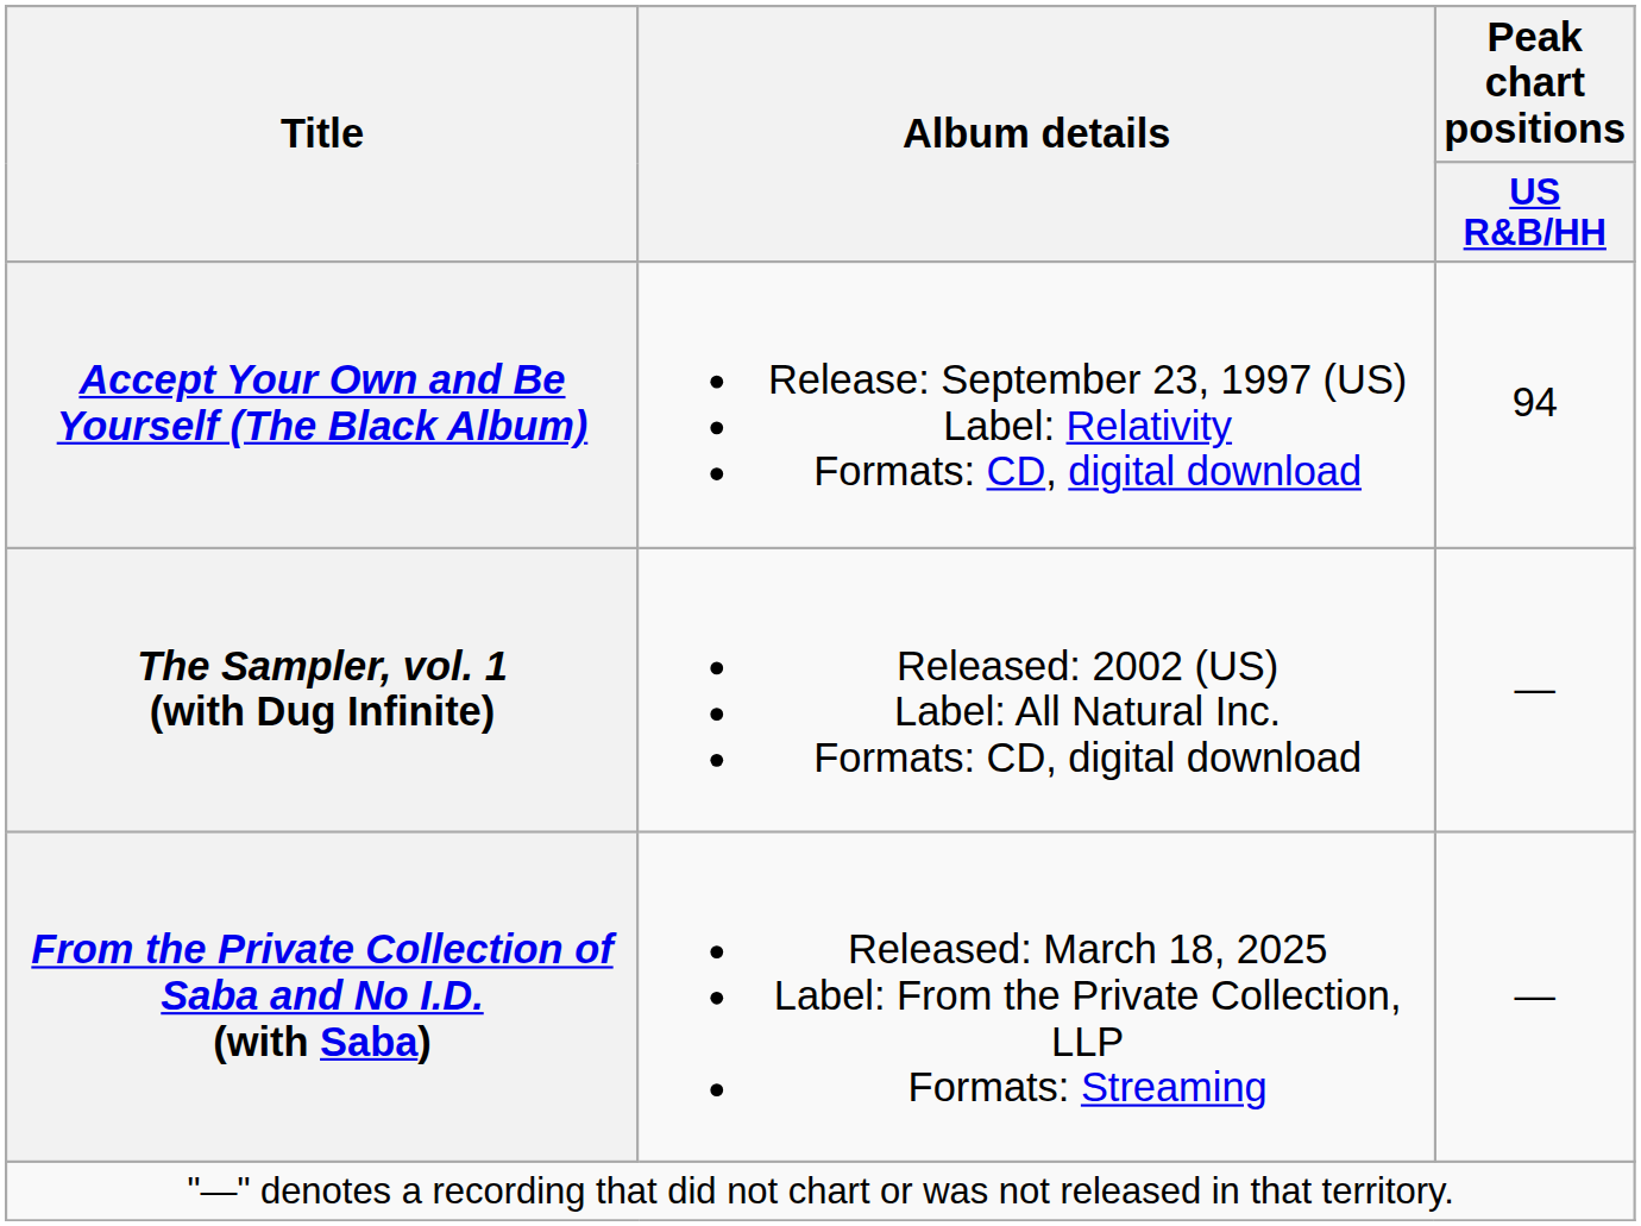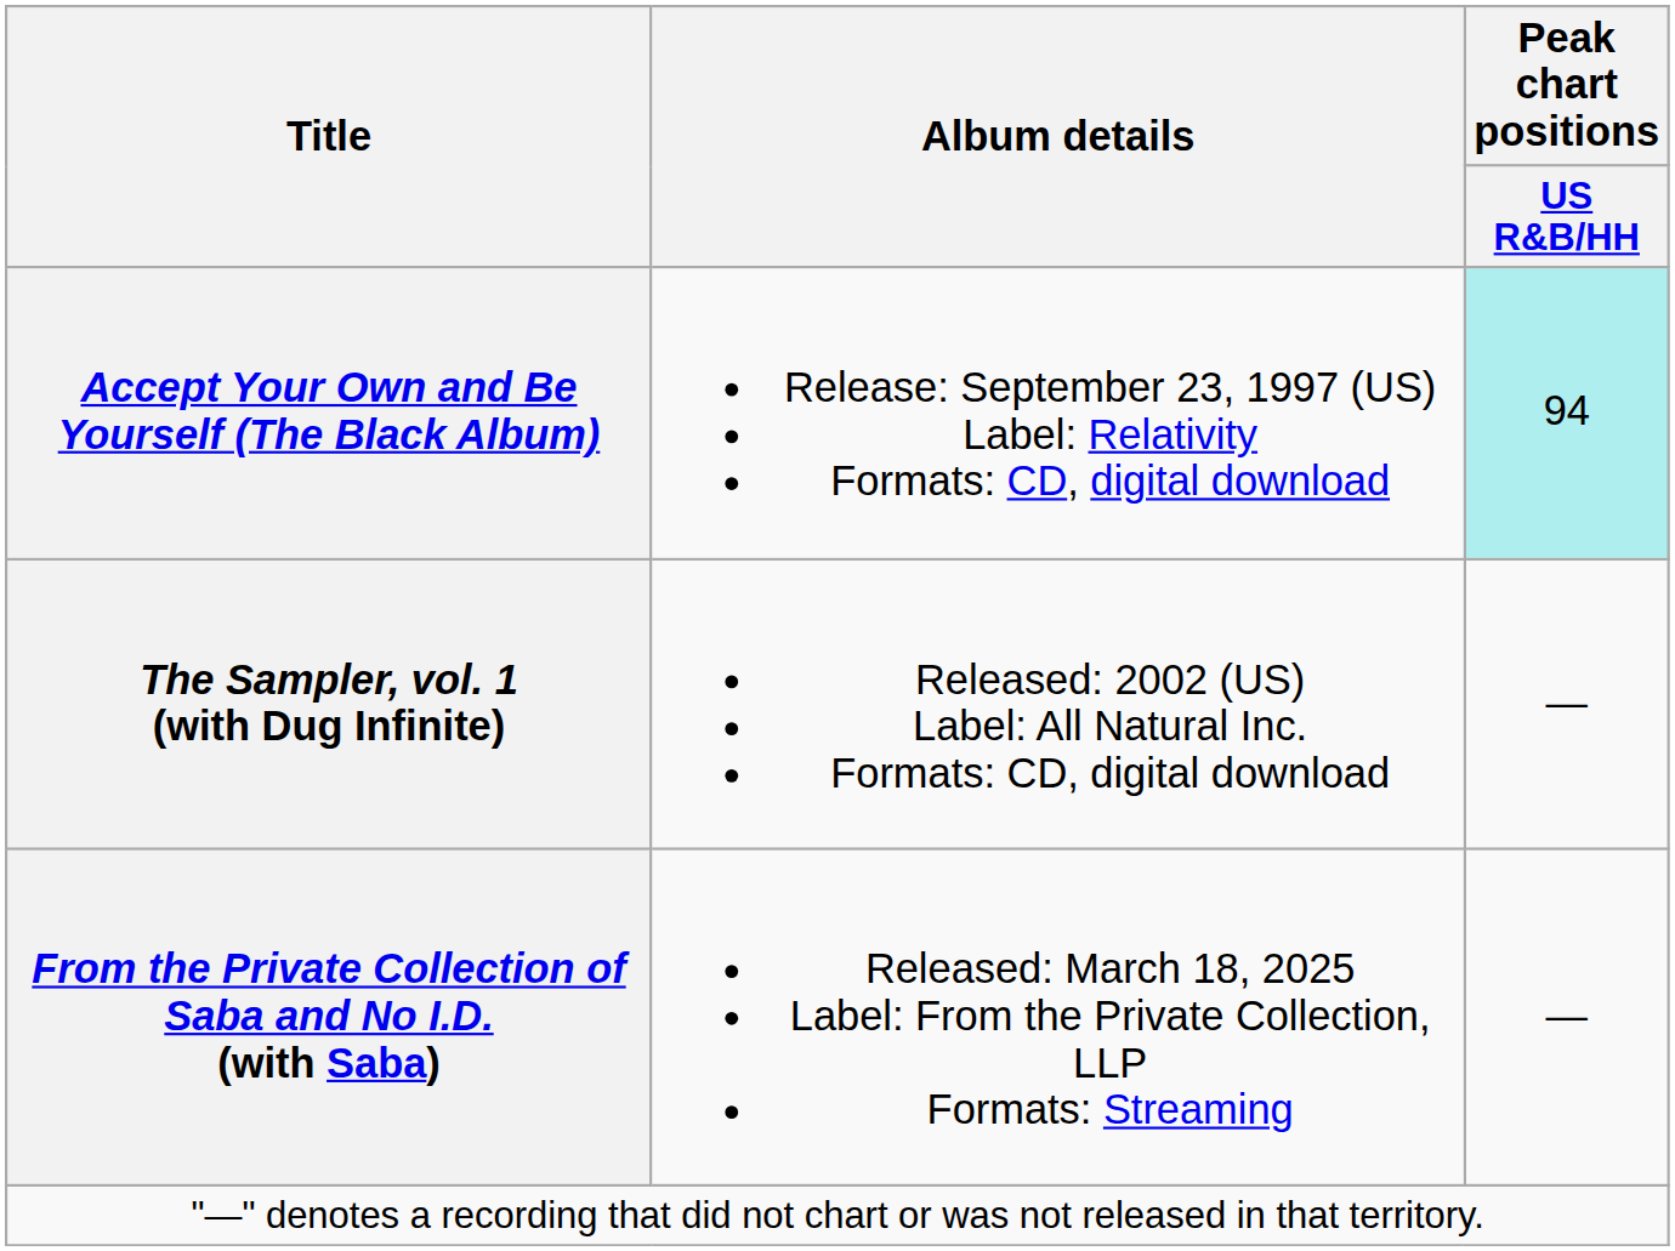Accept Your Own and Be Yourself (The Black Album) | Peak chart positions / US R&B/HH: no background -> paleturquoise background
